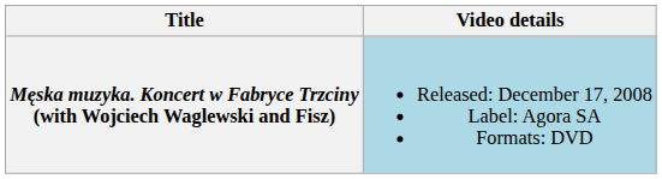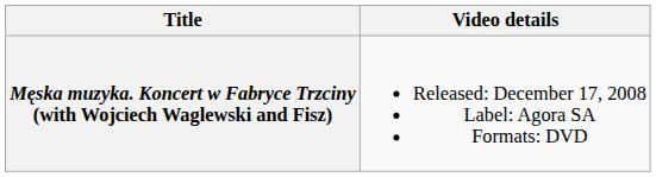row 2 | Video details: lightblue background -> no background
